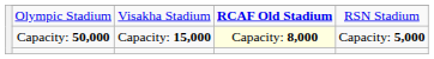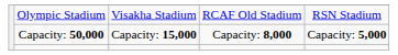Olympic Stadium | column 4: bold -> normal
Capacity: 50,000 | column 4: lightyellow background -> no background
